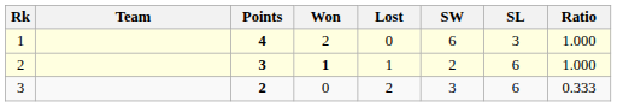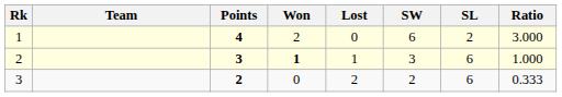row 2 | SL: 3 -> 2
row 2 | Ratio: 1.000 -> 3.000
row 3 | SW: 2 -> 3
row 4 | SW: 3 -> 2
